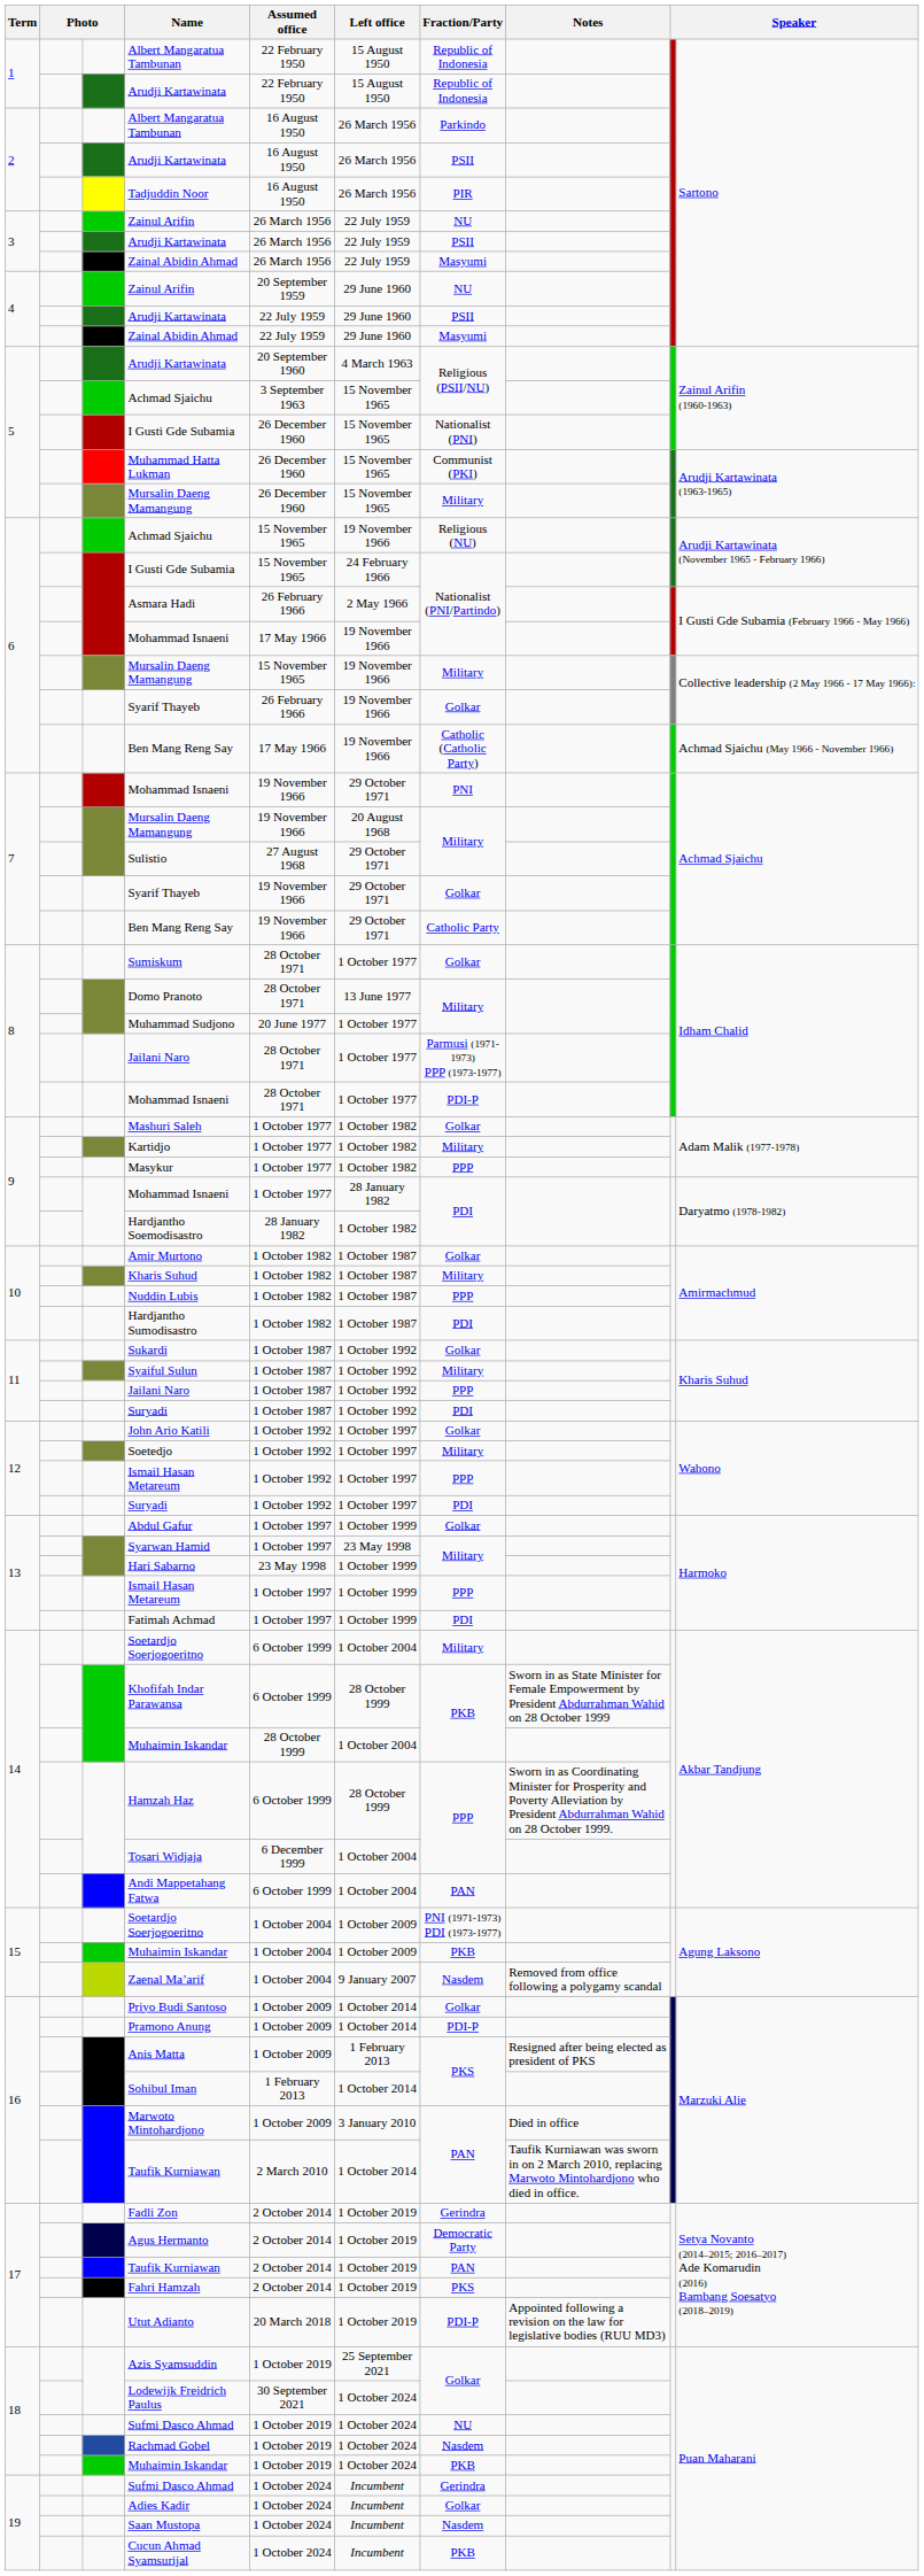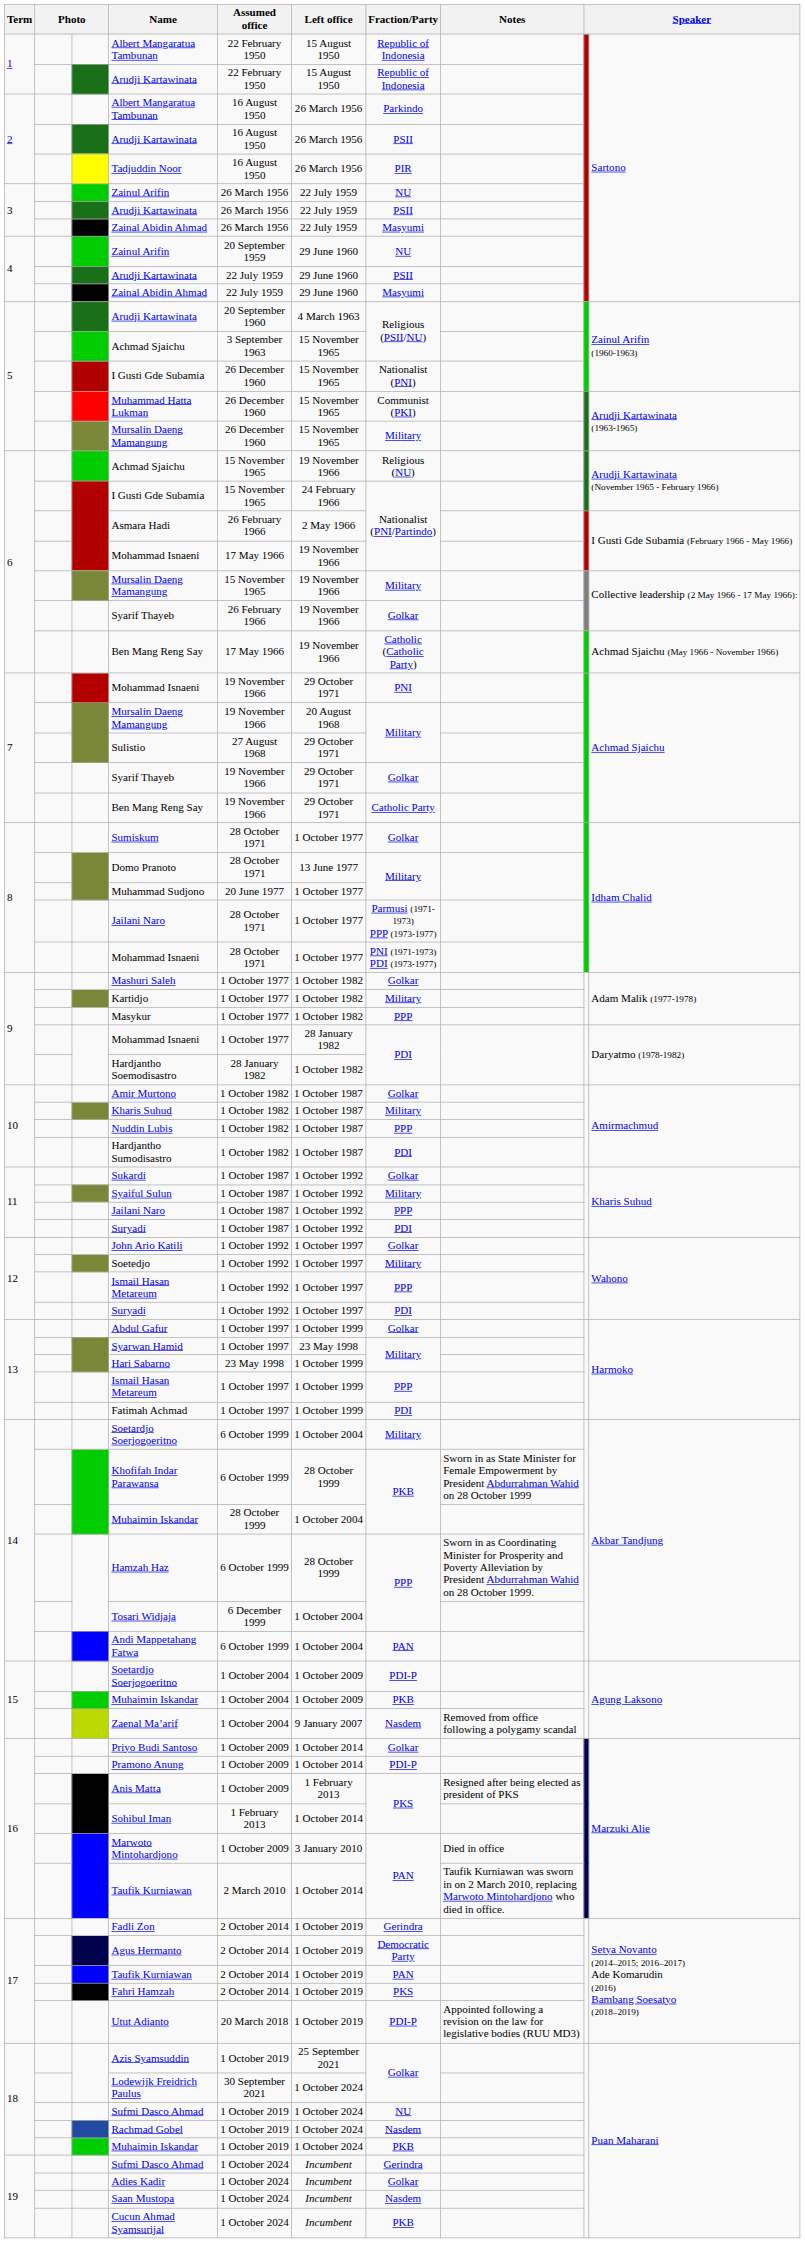8 / Mohammad Isnaeni | Fraction/Party: PDI-P -> PNI (1971-1973) PDI (1973-1977)
15 / Soetardjo Soerjogoeritno | Fraction/Party: PNI (1971-1973) PDI (1973-1977) -> PDI-P
